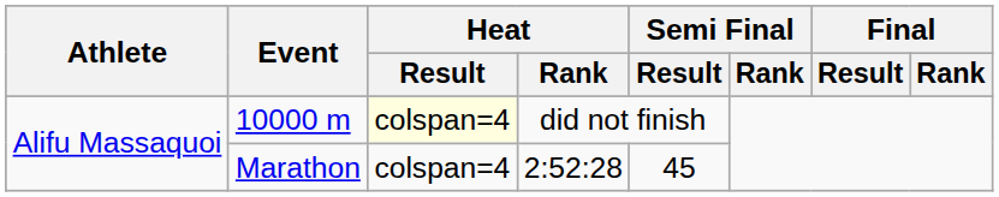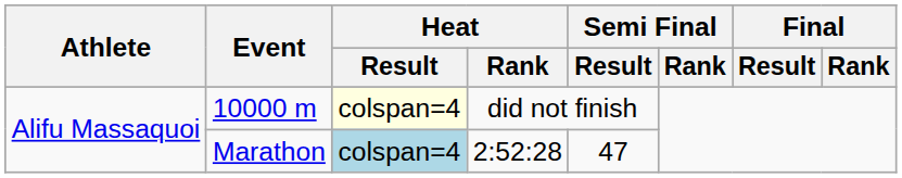Marathon | Heat / Result: no background -> lightblue background
Marathon | Semi Final / Result: 45 -> 47
